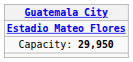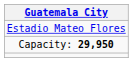row 2 | column 1: bold -> normal
